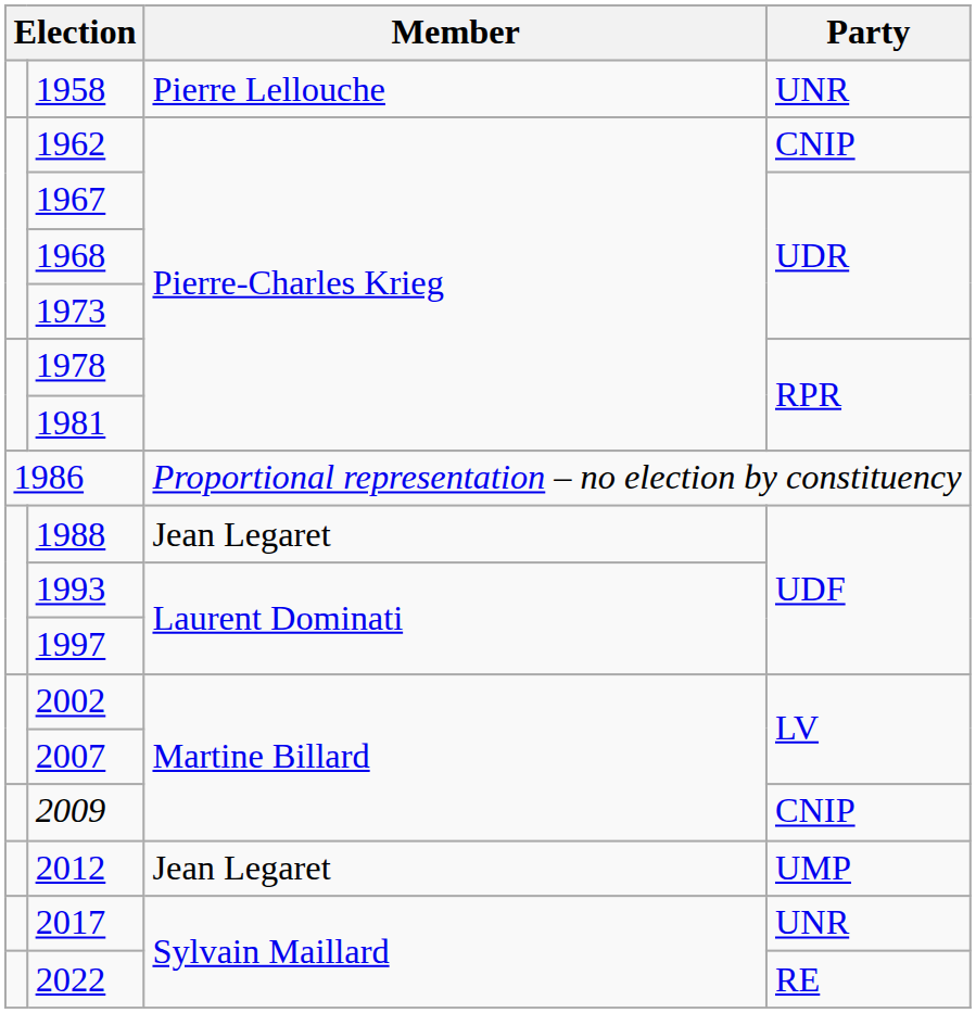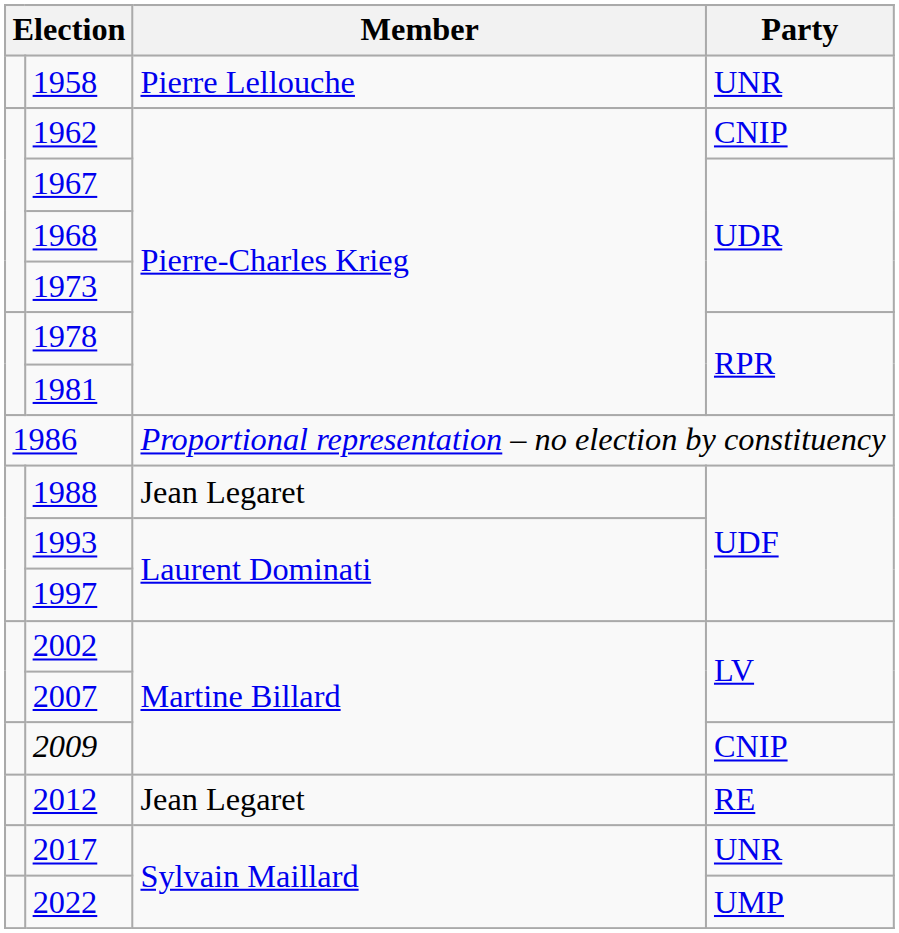2012 | Party: UMP -> RE
2022 | Party: RE -> UMP
